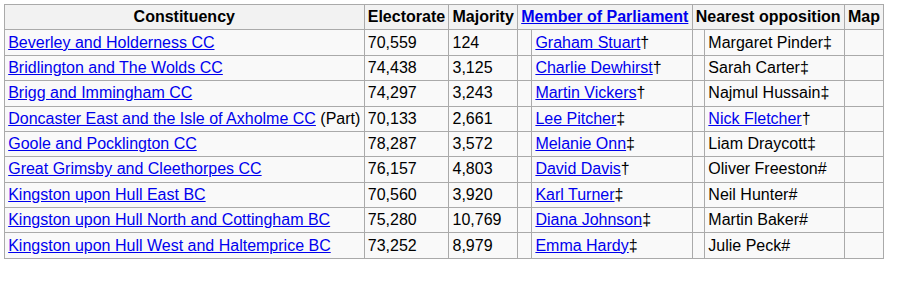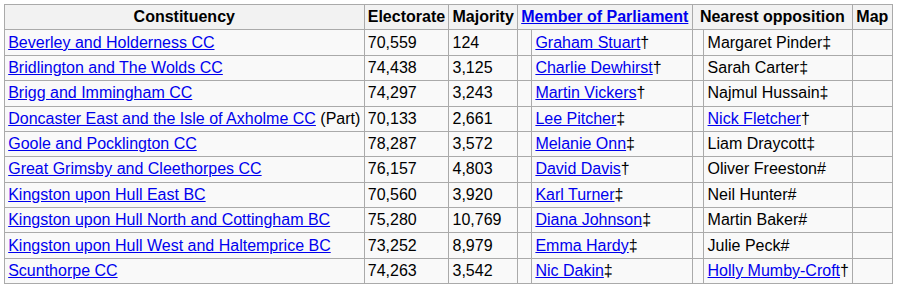+ row: Scunthorpe CC | 74,263 | 3,542 | Nic Dakin‡ | Holly Mumby-Croft†
